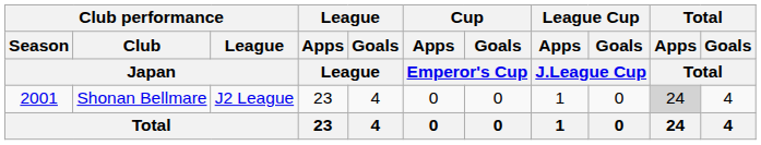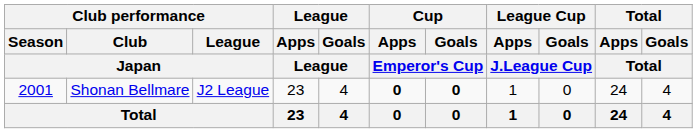Shonan Bellmare | Cup / Apps / Emperor's Cup: normal -> bold
Shonan Bellmare | Cup / Goals / Emperor's Cup: normal -> bold
Shonan Bellmare | Total / Apps / Total: lightgrey background -> no background
